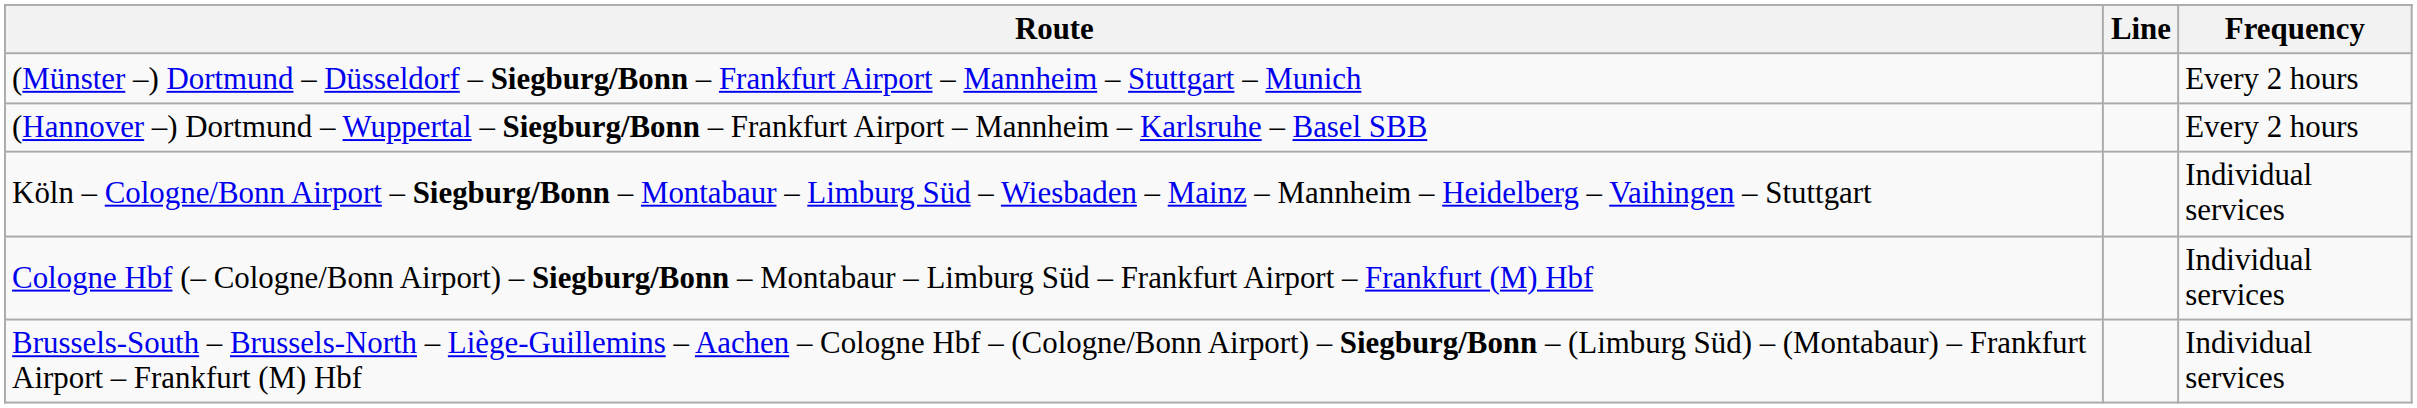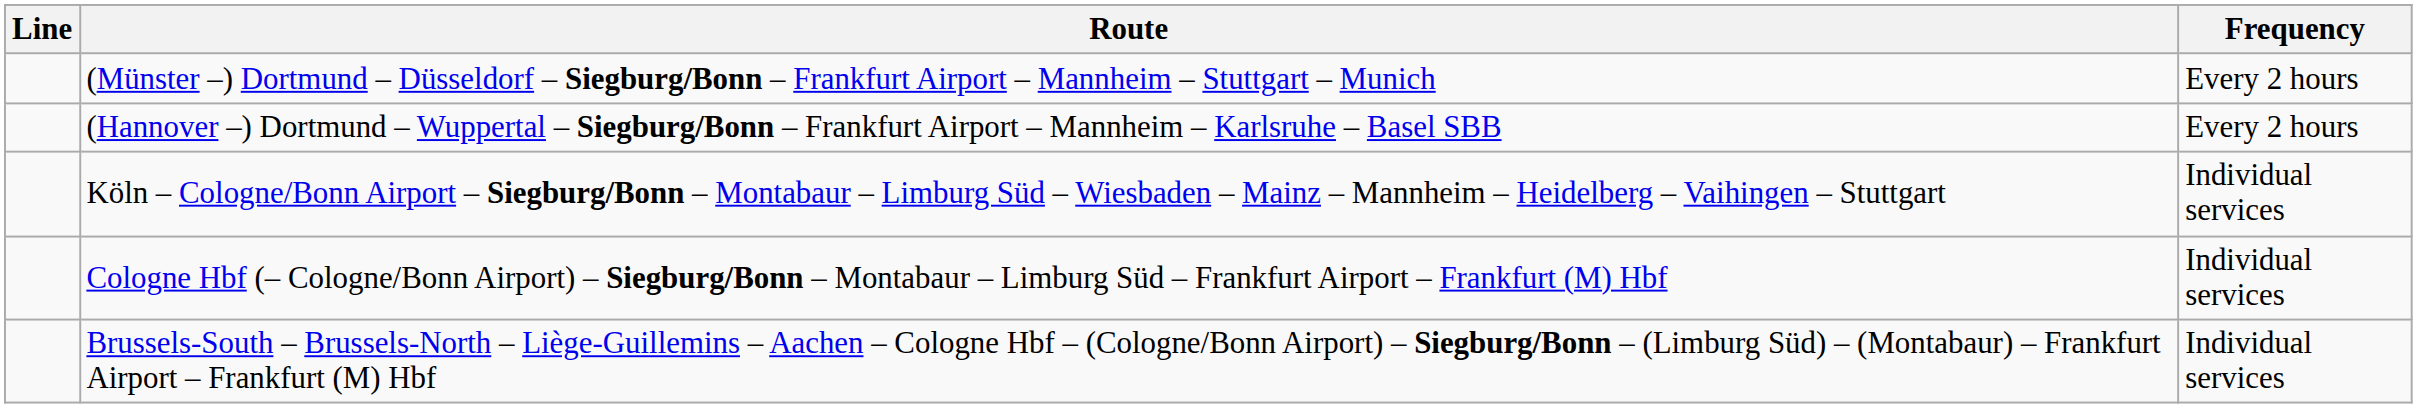columns swapped: Line <-> Route
